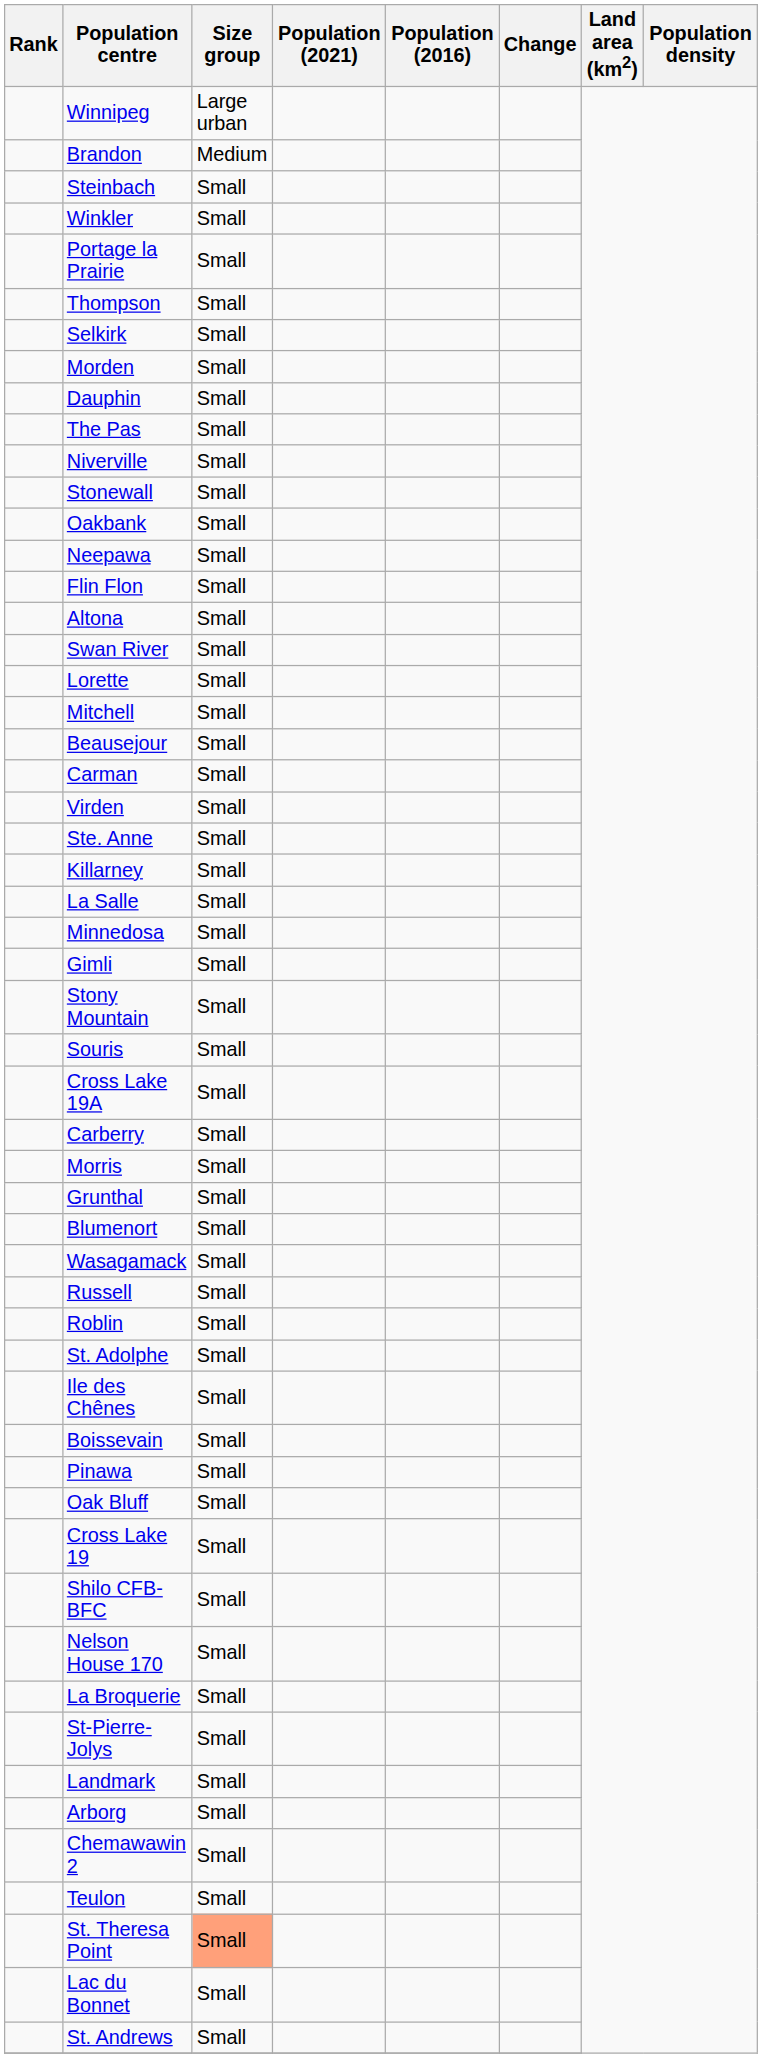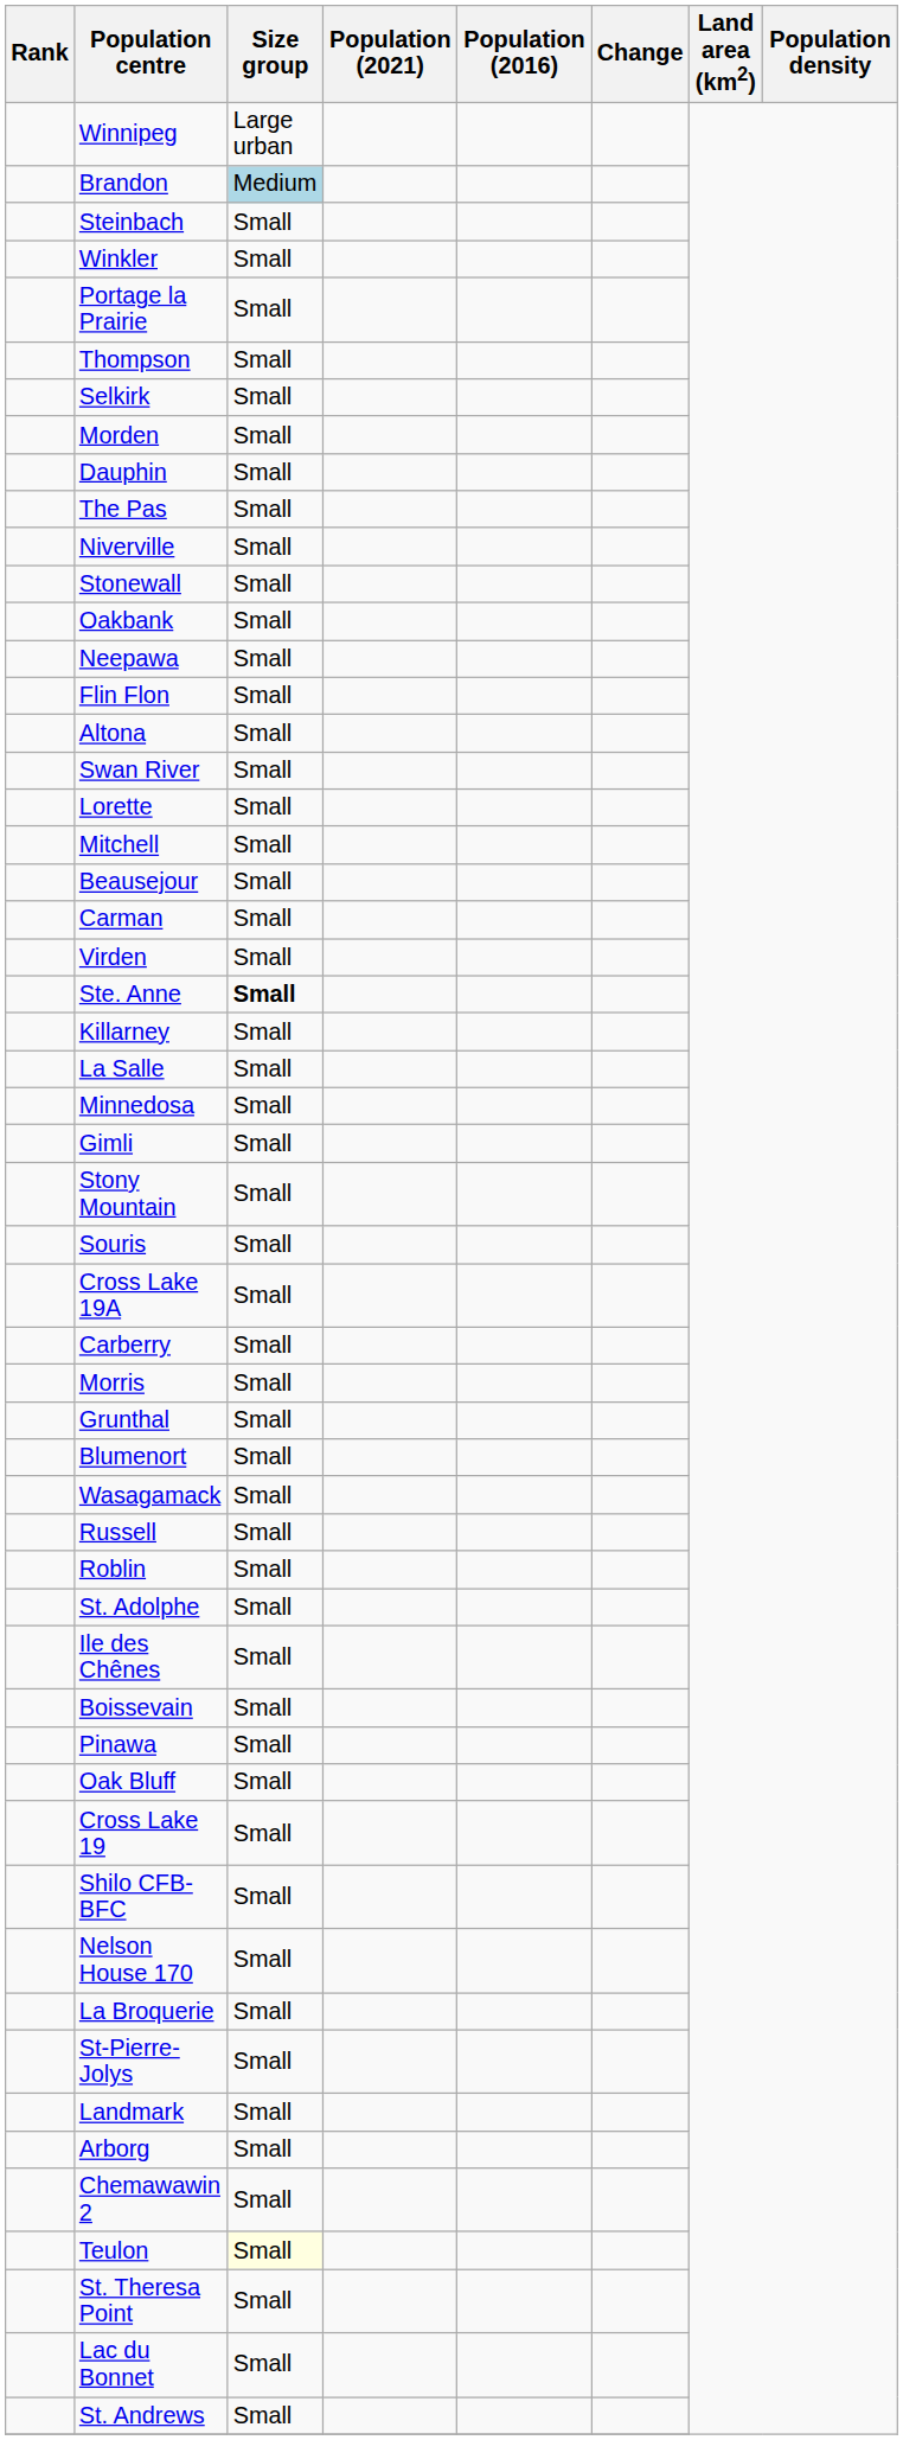Brandon | Size group: no background -> lightblue background
Ste. Anne | Size group: normal -> bold
Teulon | Size group: no background -> lightyellow background
St. Theresa Point | Size group: lightsalmon background -> no background
